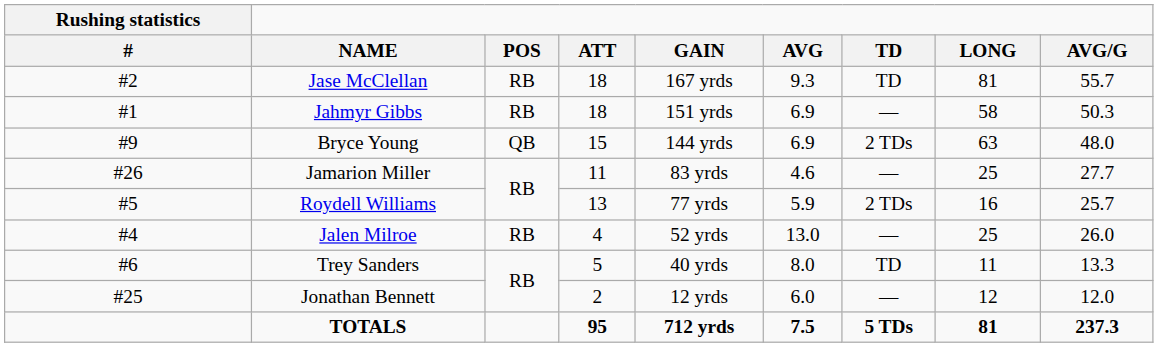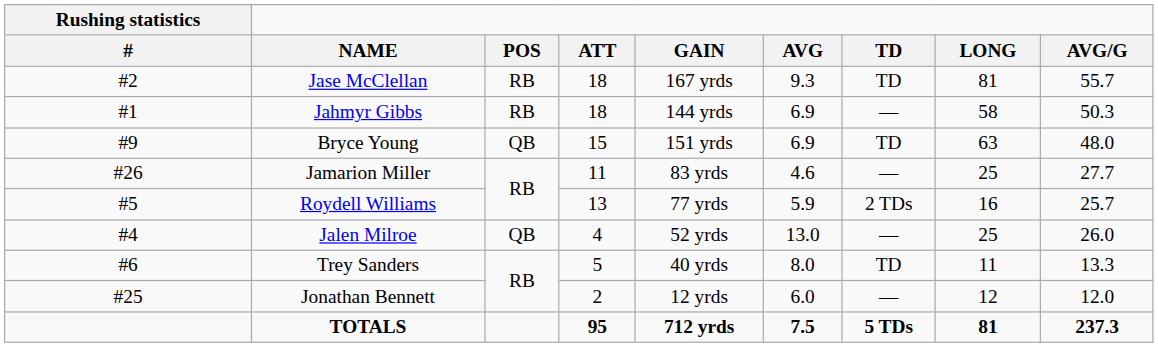Jahmyr Gibbs | GAIN: 151 yrds -> 144 yrds
Bryce Young | GAIN: 144 yrds -> 151 yrds
Bryce Young | TD: 2 TDs -> TD
Jalen Milroe | POS: RB -> QB
